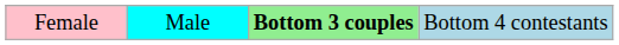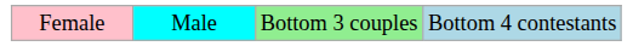Female | column 3: bold -> normal
